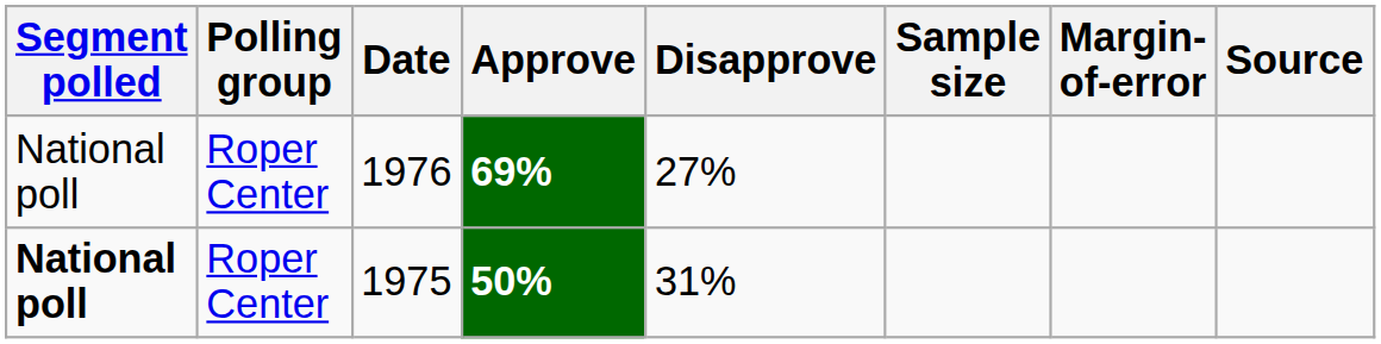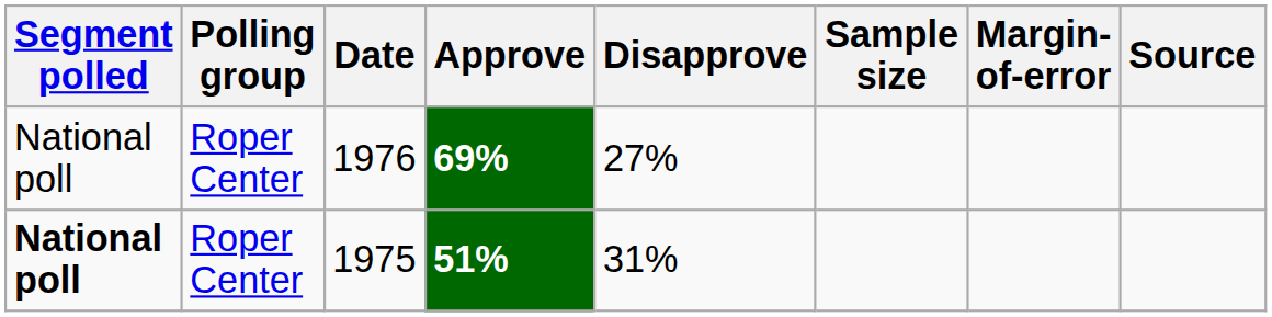1975 | Approve: 50% -> 51%
